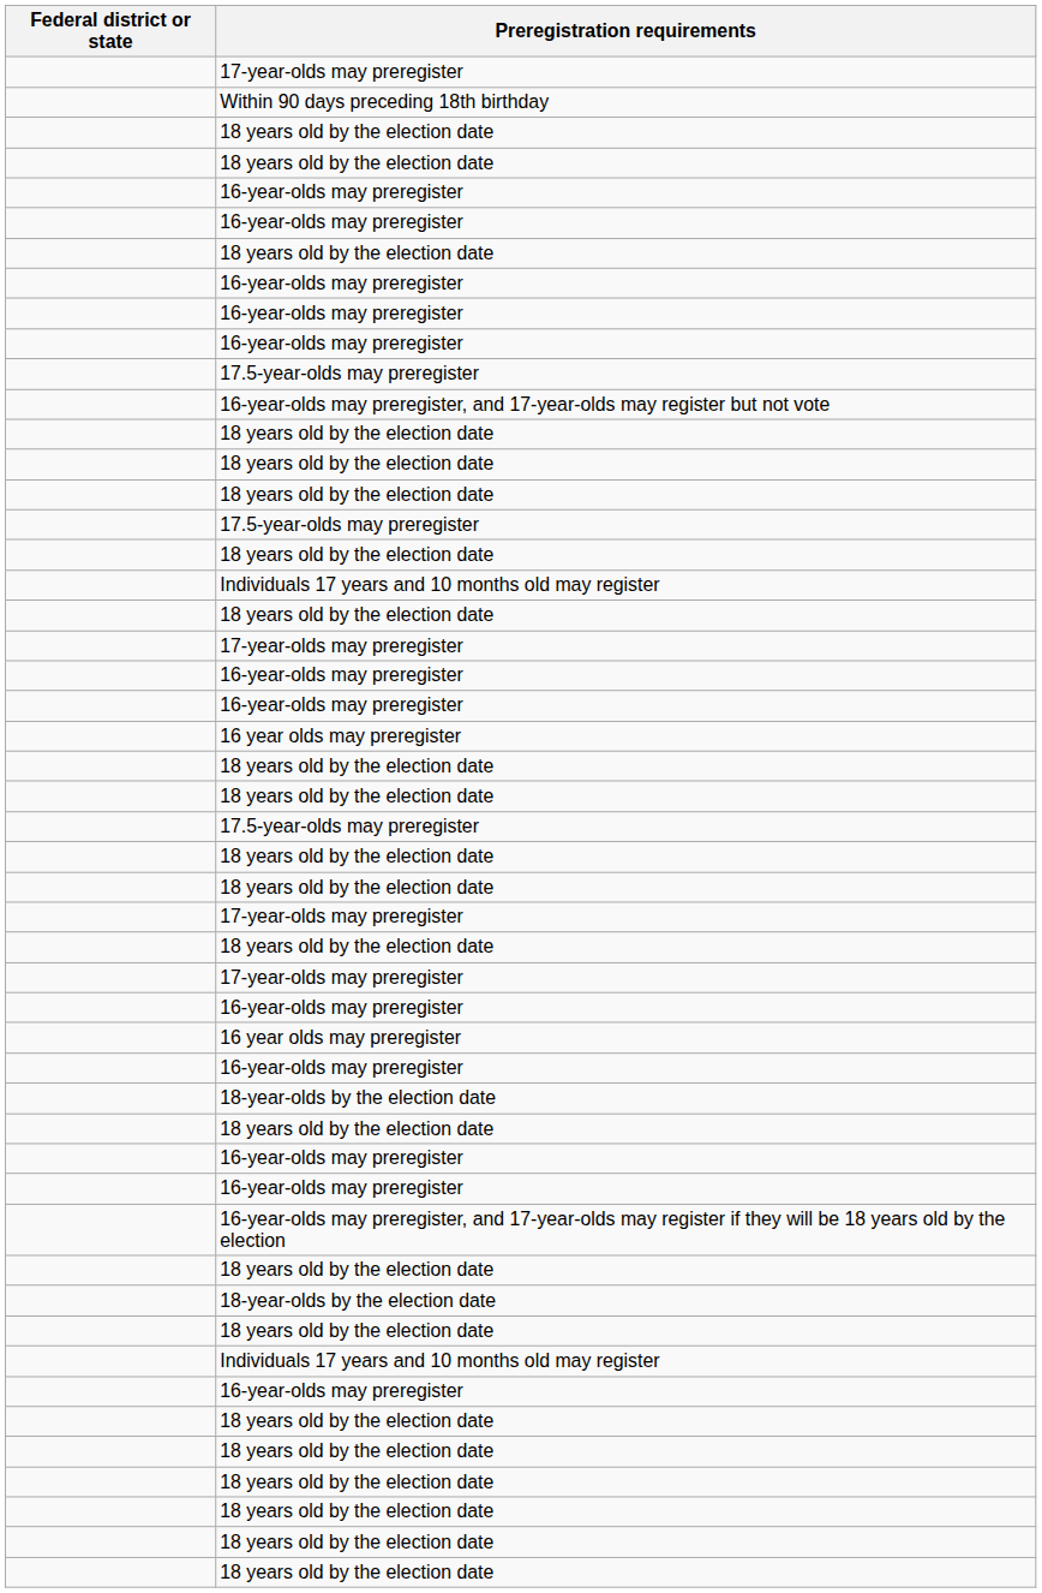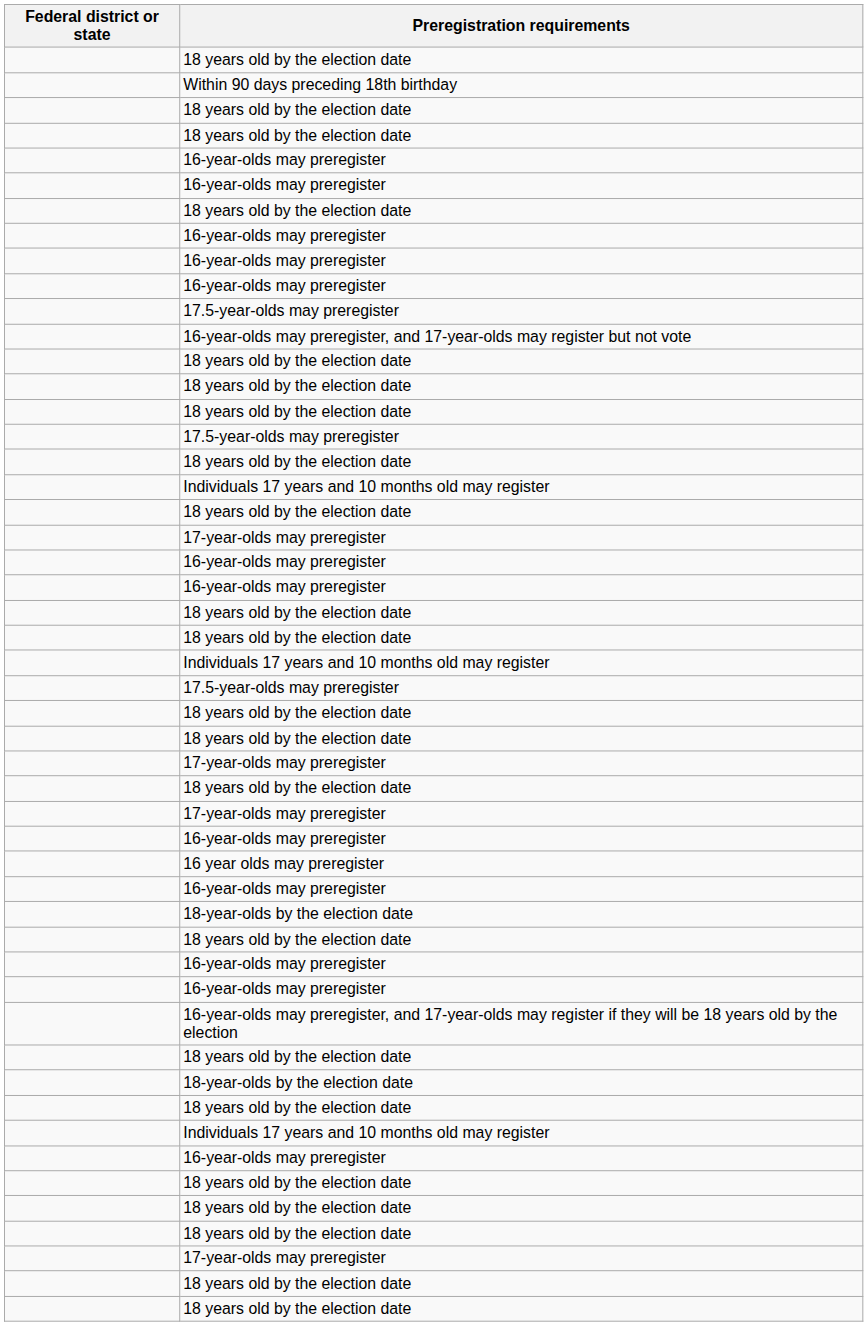row 2 | Preregistration requirements: 17-year-olds may preregister -> 18 years old by the election date
row 24 | Preregistration requirements: 16 year olds may preregister -> 18 years old by the election date
row 26 | Preregistration requirements: 18 years old by the election date -> Individuals 17 years and 10 months old may register
row 49 | Preregistration requirements: 18 years old by the election date -> 17-year-olds may preregister
